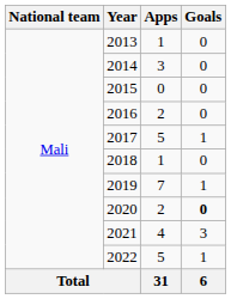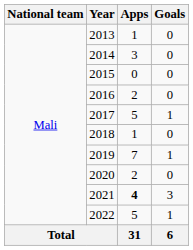2020 | Goals: bold -> normal
2021 | Apps: normal -> bold
